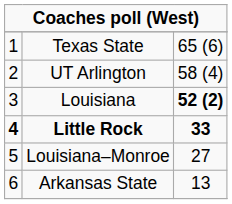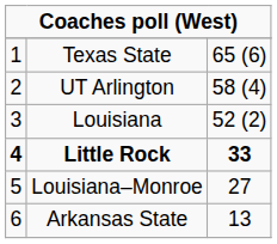Louisiana | column 3: bold -> normal
